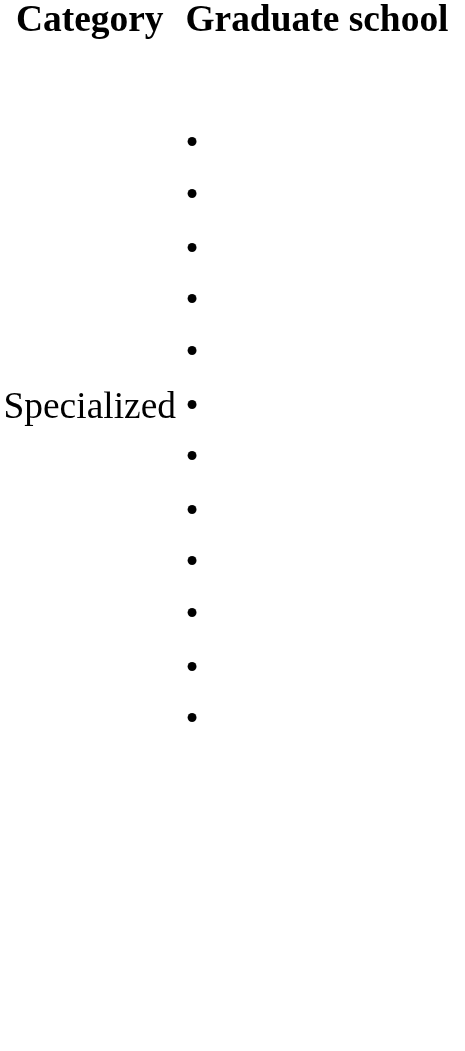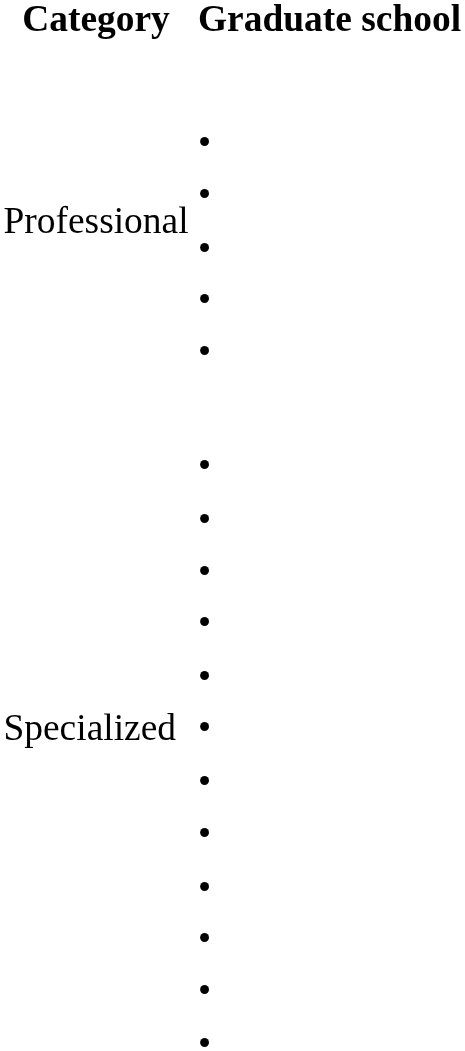+ row: Professional | • • • • •
